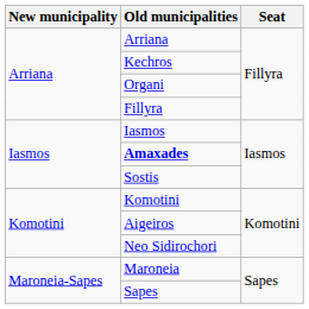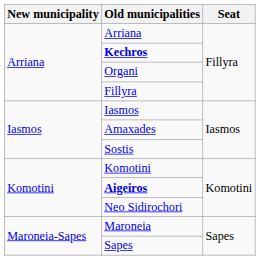Kechros | Old municipalities: normal -> bold
Amaxades | Old municipalities: bold -> normal
Aigeiros | Old municipalities: normal -> bold
